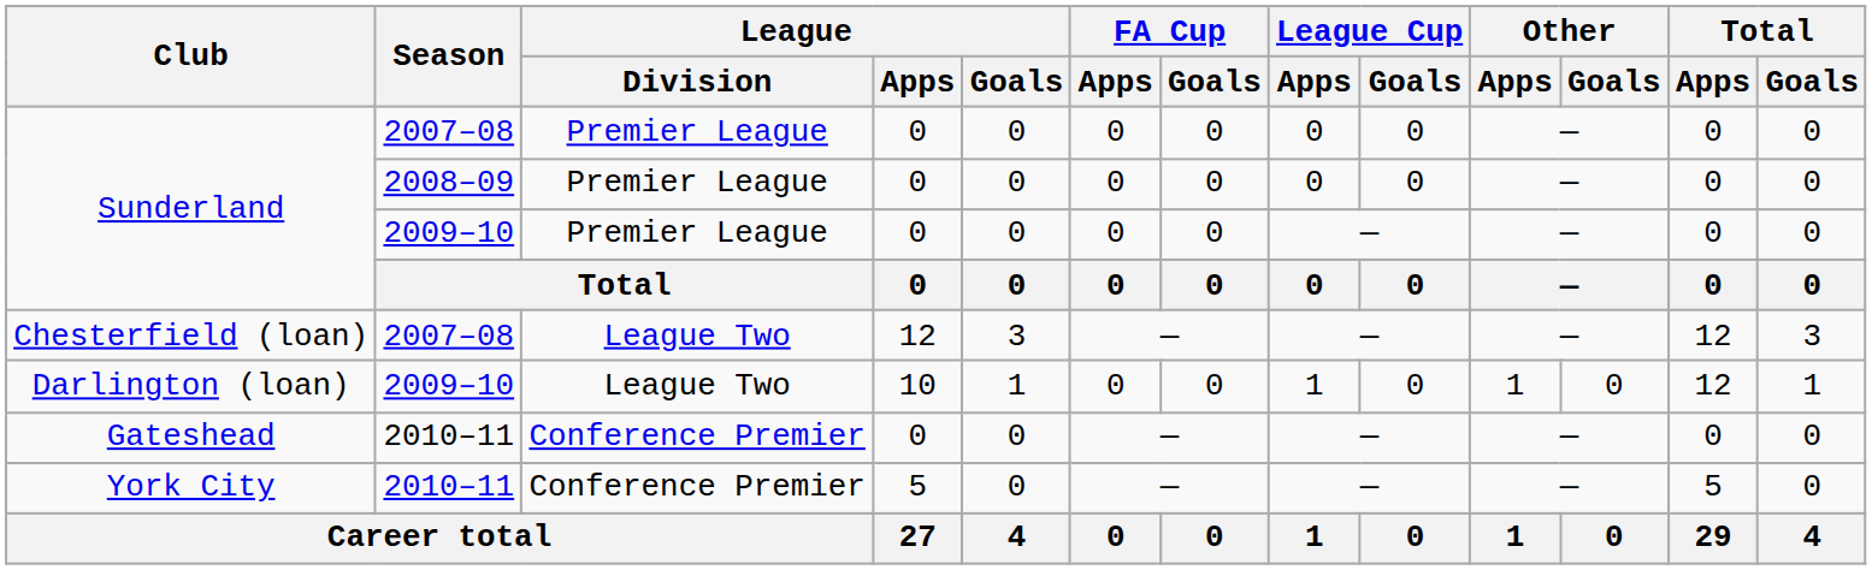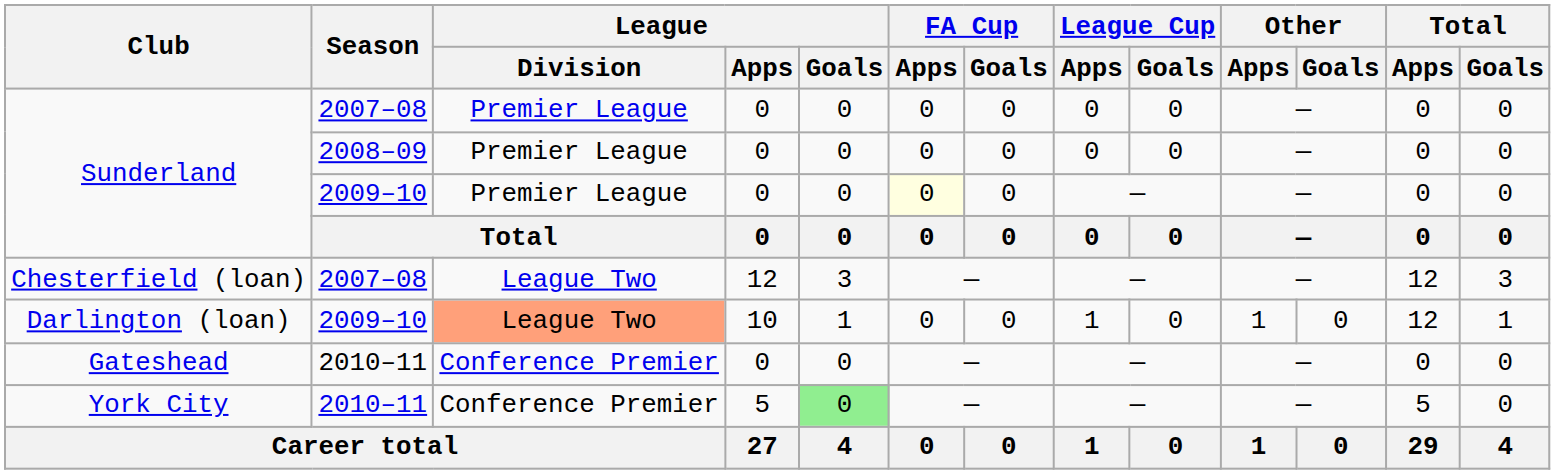Sunderland / 2009–10 | FA Cup / Apps: no background -> lightyellow background
Darlington (loan) | League / Division: no background -> lightsalmon background
York City | League / Goals: no background -> lightgreen background
